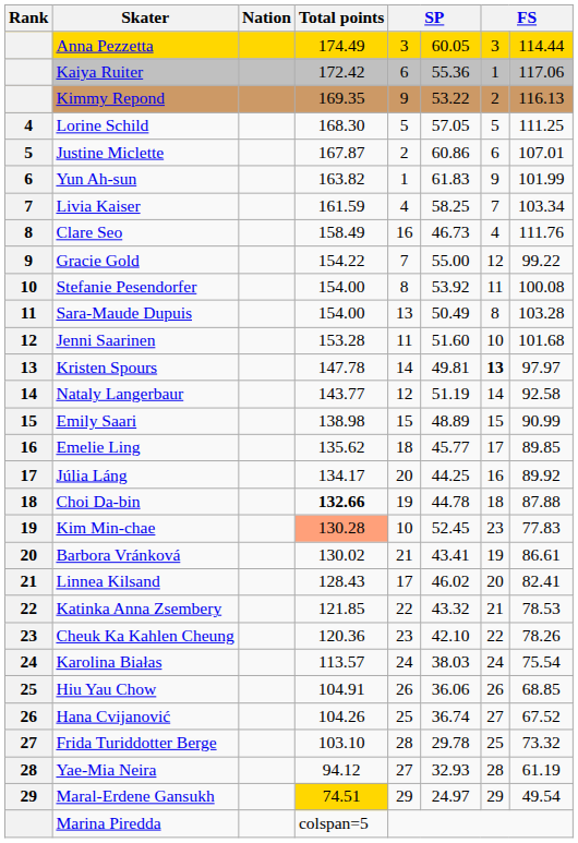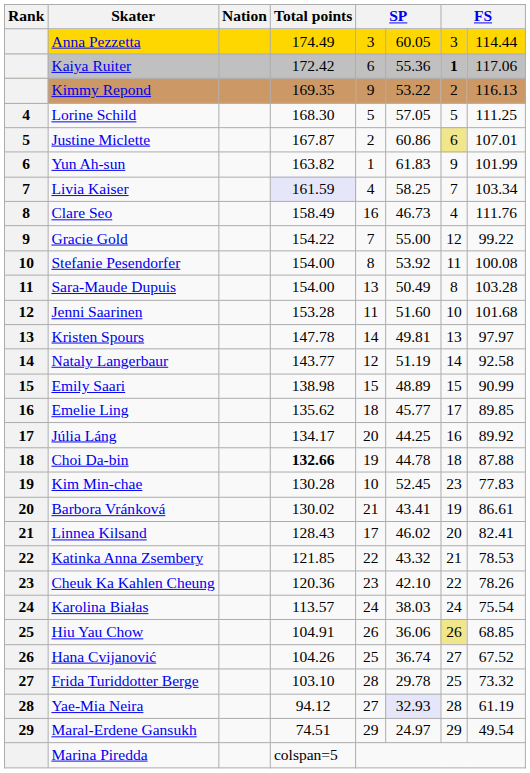Kaiya Ruiter | column 7: normal -> bold
Justine Miclette | column 7: no background -> khaki background
Livia Kaiser | Total points: no background -> lavender background
Kristen Spours | column 7: bold -> normal
Kim Min-chae | Total points: lightsalmon background -> no background
Hiu Yau Chow | column 7: no background -> khaki background
Yae-Mia Neira | column 6: no background -> lavender background
Maral-Erdene Gansukh | Total points: gold background -> no background
